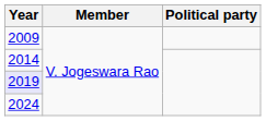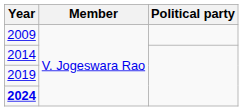2019 | Year: lavender background -> no background
2024 | Year: normal -> bold
